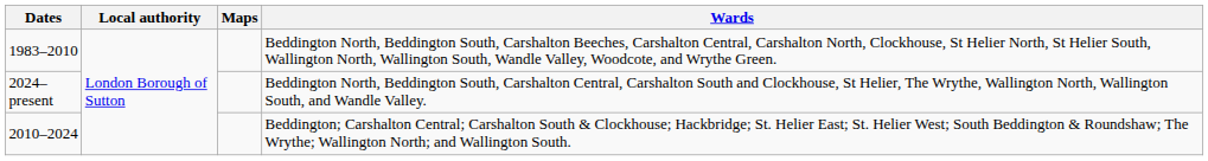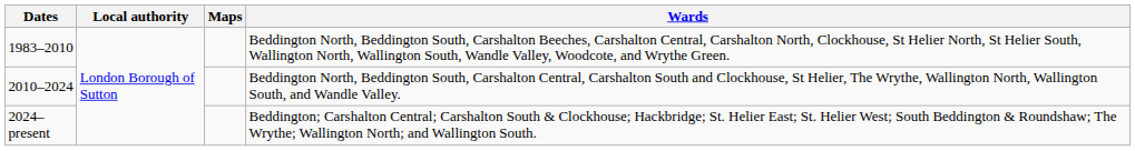row 3 | Dates: 2024–present -> 2010–2024
row 4 | Dates: 2010–2024 -> 2024–present
